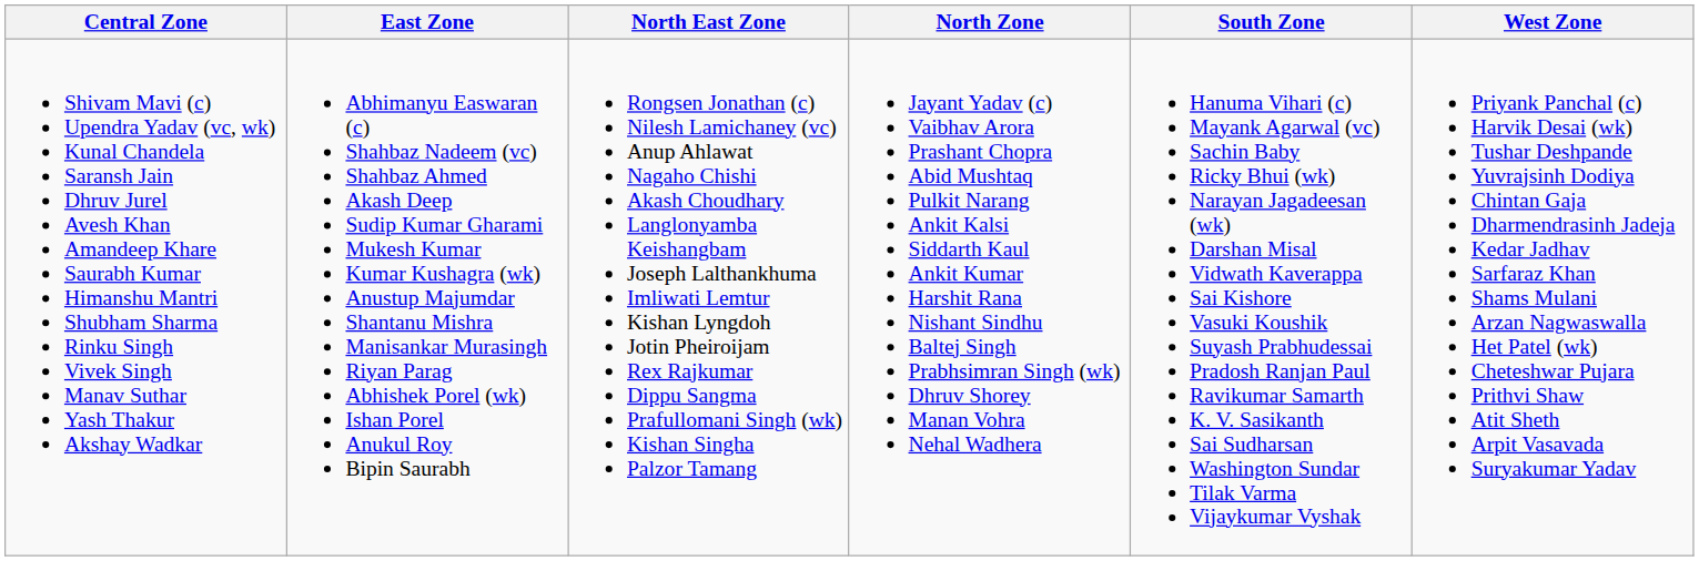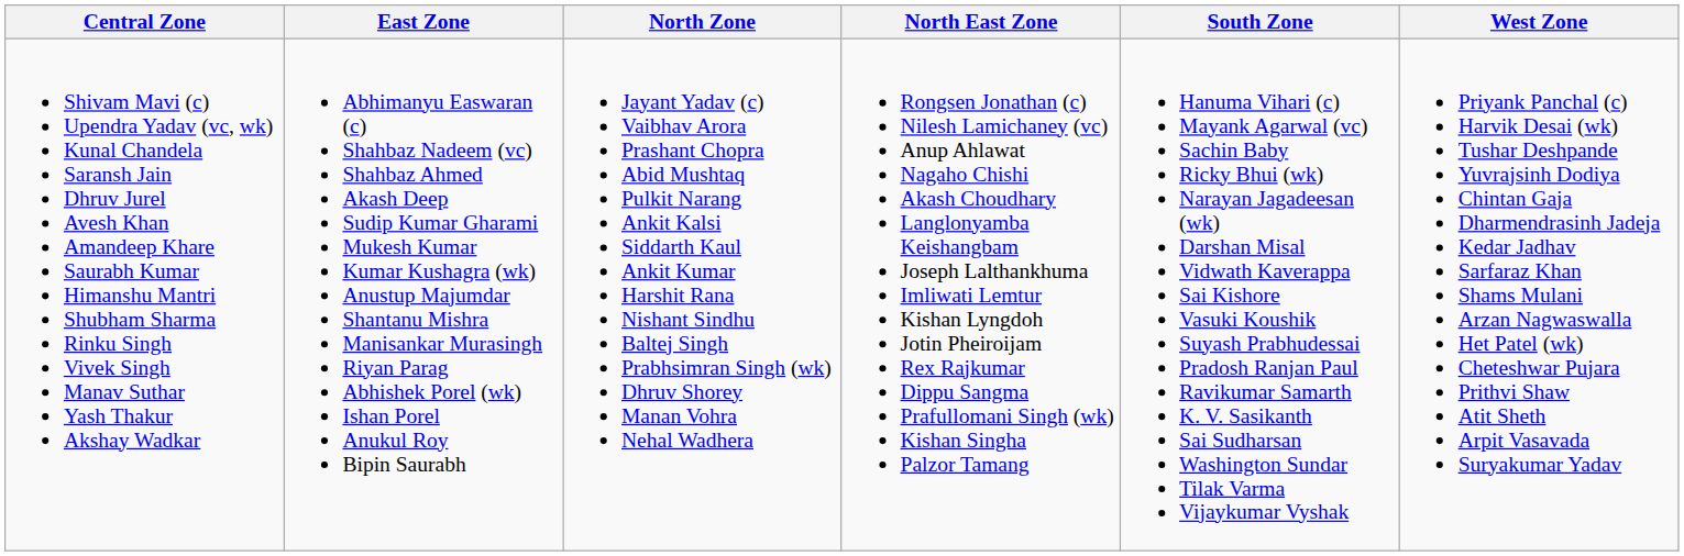columns swapped: North Zone <-> North East Zone
